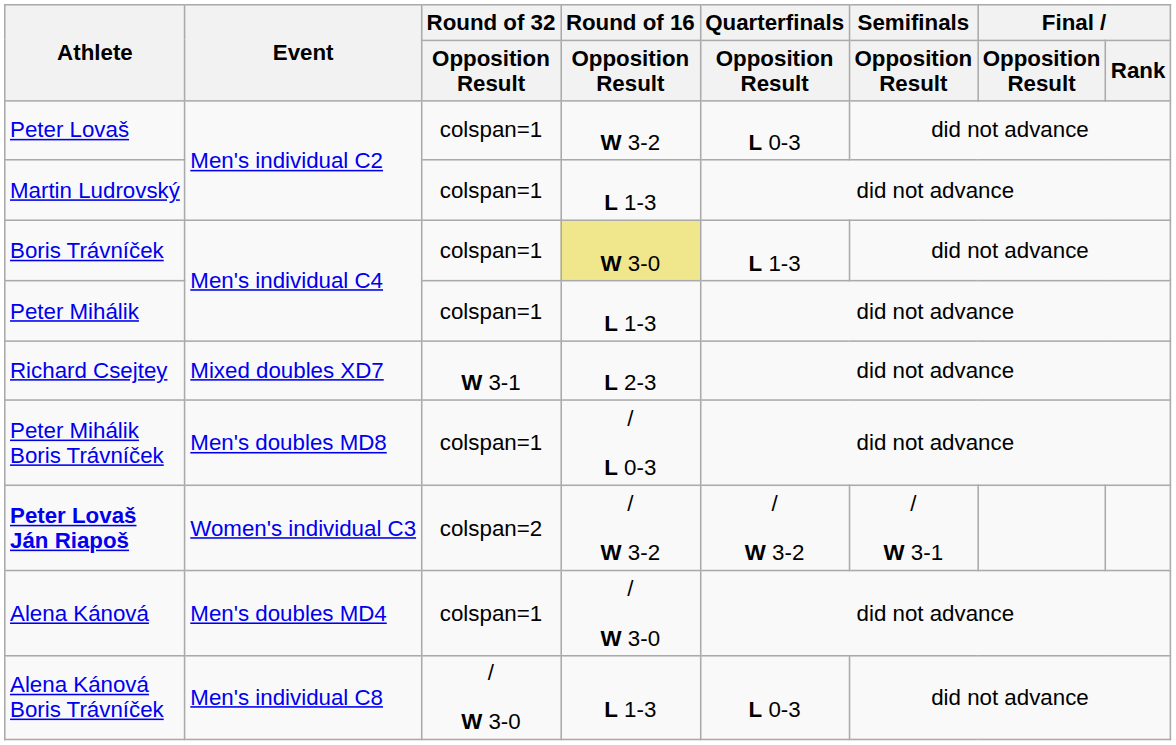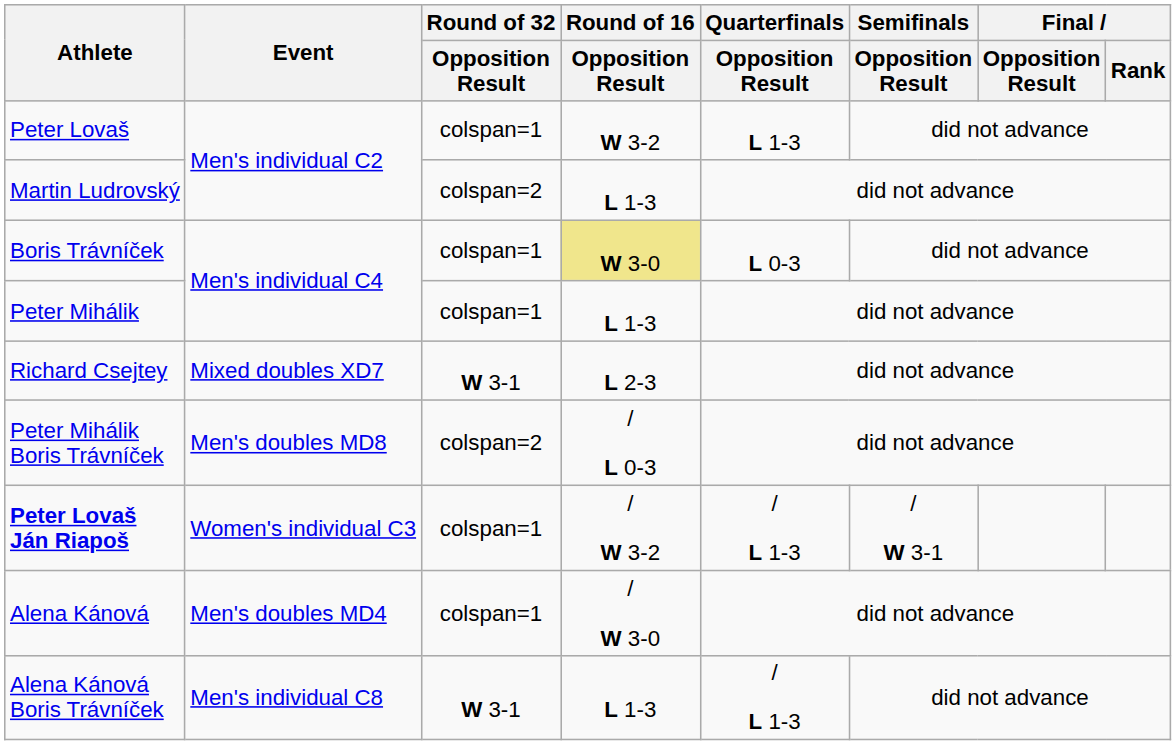Peter Lovaš | Quarterfinals / Opposition Result: L 0-3 -> L 1-3
Martin Ludrovský | Round of 32 / Opposition Result: colspan=1 -> colspan=2
Boris Trávníček | Quarterfinals / Opposition Result: L 1-3 -> L 0-3
Peter Mihálik Boris Trávníček | Round of 32 / Opposition Result: colspan=1 -> colspan=2
Peter Lovaš Ján Riapoš | Round of 32 / Opposition Result: colspan=2 -> colspan=1
Peter Lovaš Ján Riapoš | Quarterfinals / Opposition Result: / W 3-2 -> / L 1-3
Alena Kánová Boris Trávníček | Round of 32 / Opposition Result: / W 3-0 -> W 3-1
Alena Kánová Boris Trávníček | Quarterfinals / Opposition Result: L 0-3 -> / L 1-3
